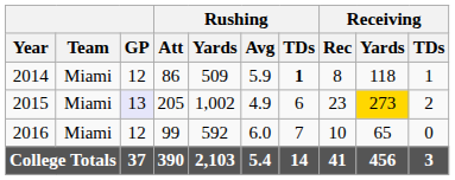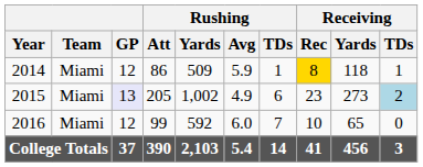2014 | Rushing / TDs: bold -> normal
2014 | Receiving / Rec: no background -> gold background
2015 | Receiving / Yards: gold background -> no background
2015 | Receiving / TDs: no background -> lightblue background
